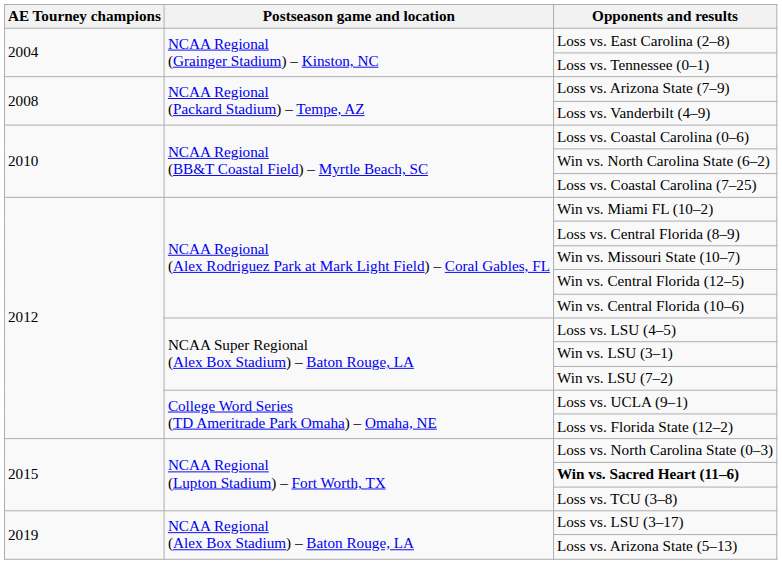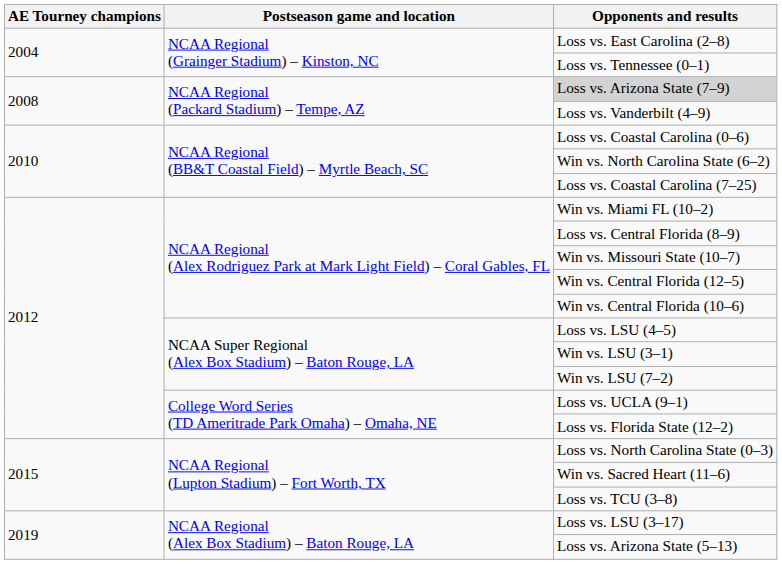Loss vs. Arizona State (7–9) | Opponents and results: no background -> lightgrey background
Win vs. Sacred Heart (11–6) | Opponents and results: bold -> normal
